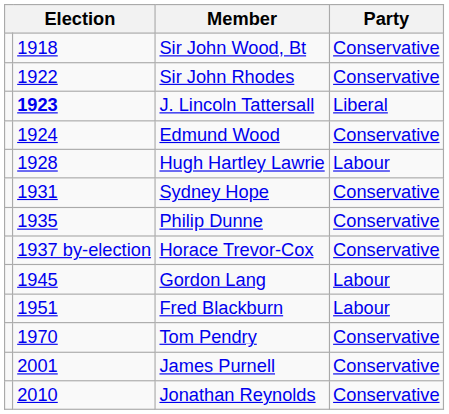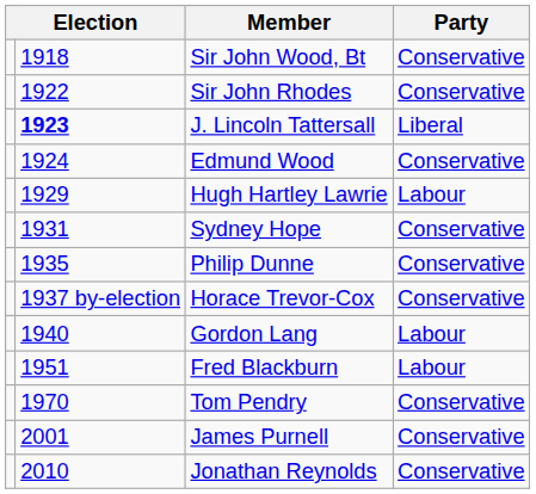Hugh Hartley Lawrie | column 2: 1928 -> 1929
Gordon Lang | column 2: 1945 -> 1940
